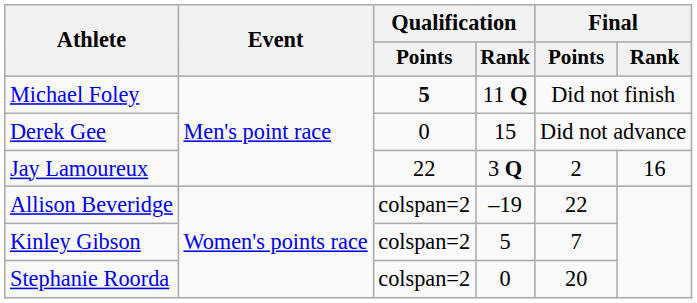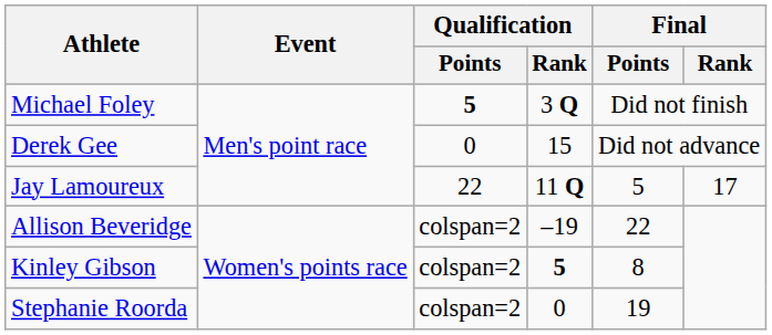Michael Foley | Qualification / Rank: 11 Q -> 3 Q
Jay Lamoureux | Qualification / Rank: 3 Q -> 11 Q
Jay Lamoureux | Final / Points: 2 -> 5
Jay Lamoureux | Final / Rank: 16 -> 17
Kinley Gibson | Qualification / Rank: normal -> bold
Kinley Gibson | Final / Points: 7 -> 8
Stephanie Roorda | Final / Points: 20 -> 19
